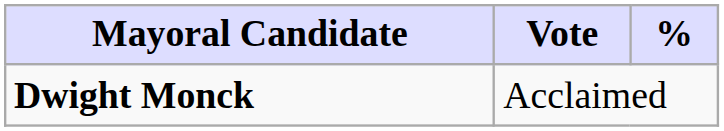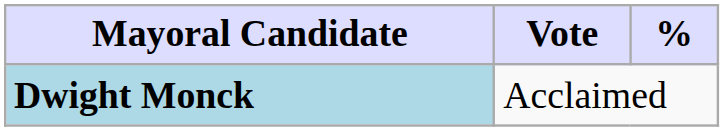Dwight Monck | Mayoral Candidate: no background -> lightblue background
